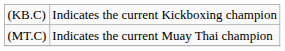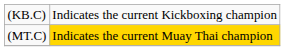(MT.C) | column 2: no background -> gold background
